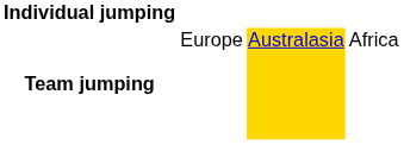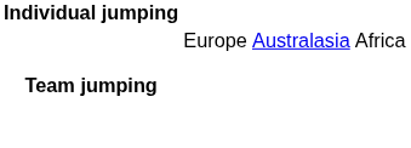Team jumping | column 3: gold background -> no background
